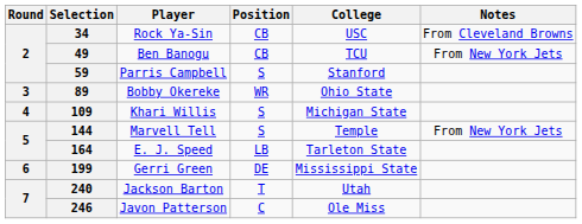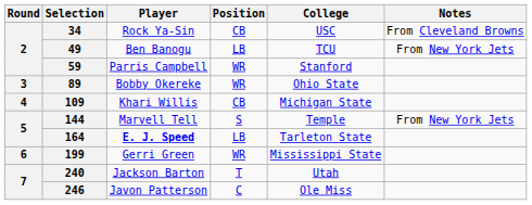49 | Position: CB -> LB
59 | Position: S -> WR
109 | Position: S -> CB
164 | Player: normal -> bold
199 | Position: DE -> WR
